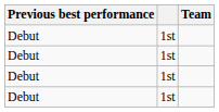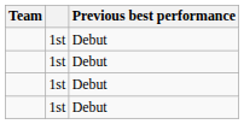columns swapped: Team <-> Previous best performance
